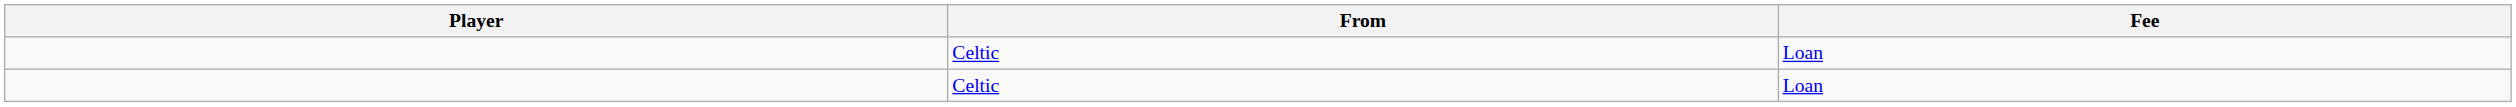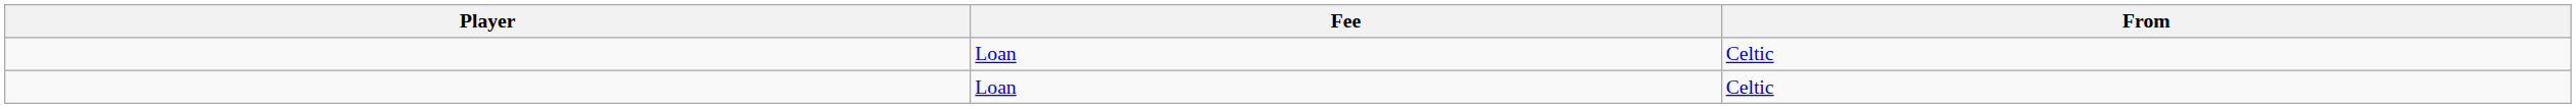columns swapped: From <-> Fee
